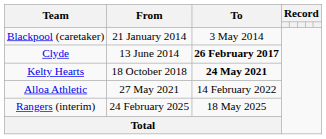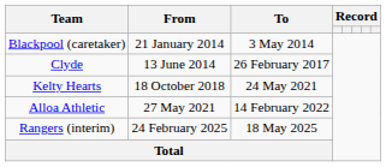Clyde | To: bold -> normal
Kelty Hearts | To: bold -> normal
